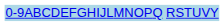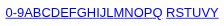row 1 | column 1: lightblue background -> no background
